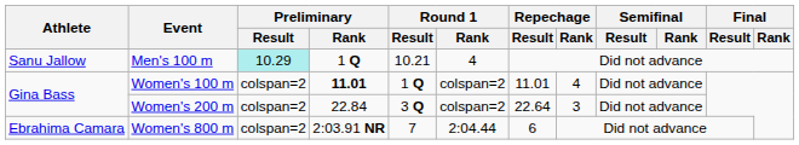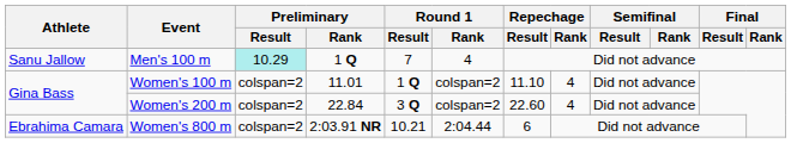Men's 100 m | Round 1 / Result: 10.21 -> 7
Women's 100 m | Preliminary / Rank: bold -> normal
Women's 100 m | Repechage / Result: 11.01 -> 11.10
Women's 200 m | Repechage / Result: 22.64 -> 22.60
Women's 200 m | Repechage / Rank: 3 -> 4
Women's 800 m | Round 1 / Result: 7 -> 10.21
